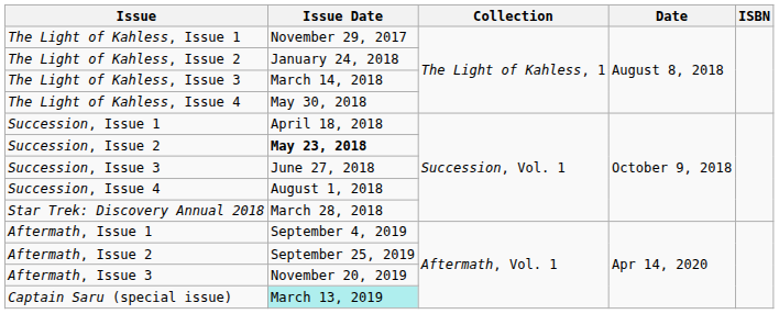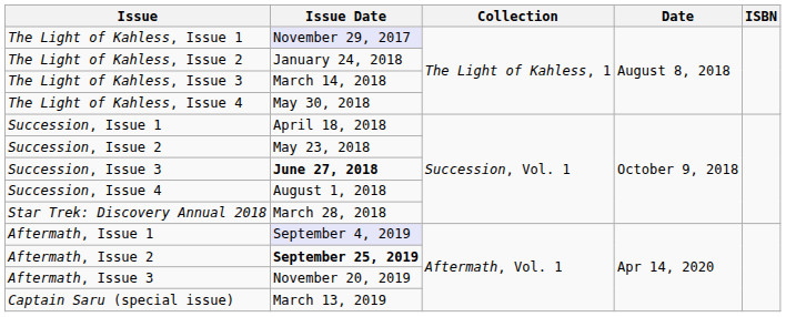The Light of Kahless, Issue 1 | Issue Date: no background -> lavender background
Succession, Issue 2 | Issue Date: bold -> normal
Succession, Issue 3 | Issue Date: normal -> bold
Aftermath, Issue 1 | Issue Date: no background -> lavender background
Aftermath, Issue 2 | Issue Date: normal -> bold
Captain Saru (special issue) | Issue Date: paleturquoise background -> no background
